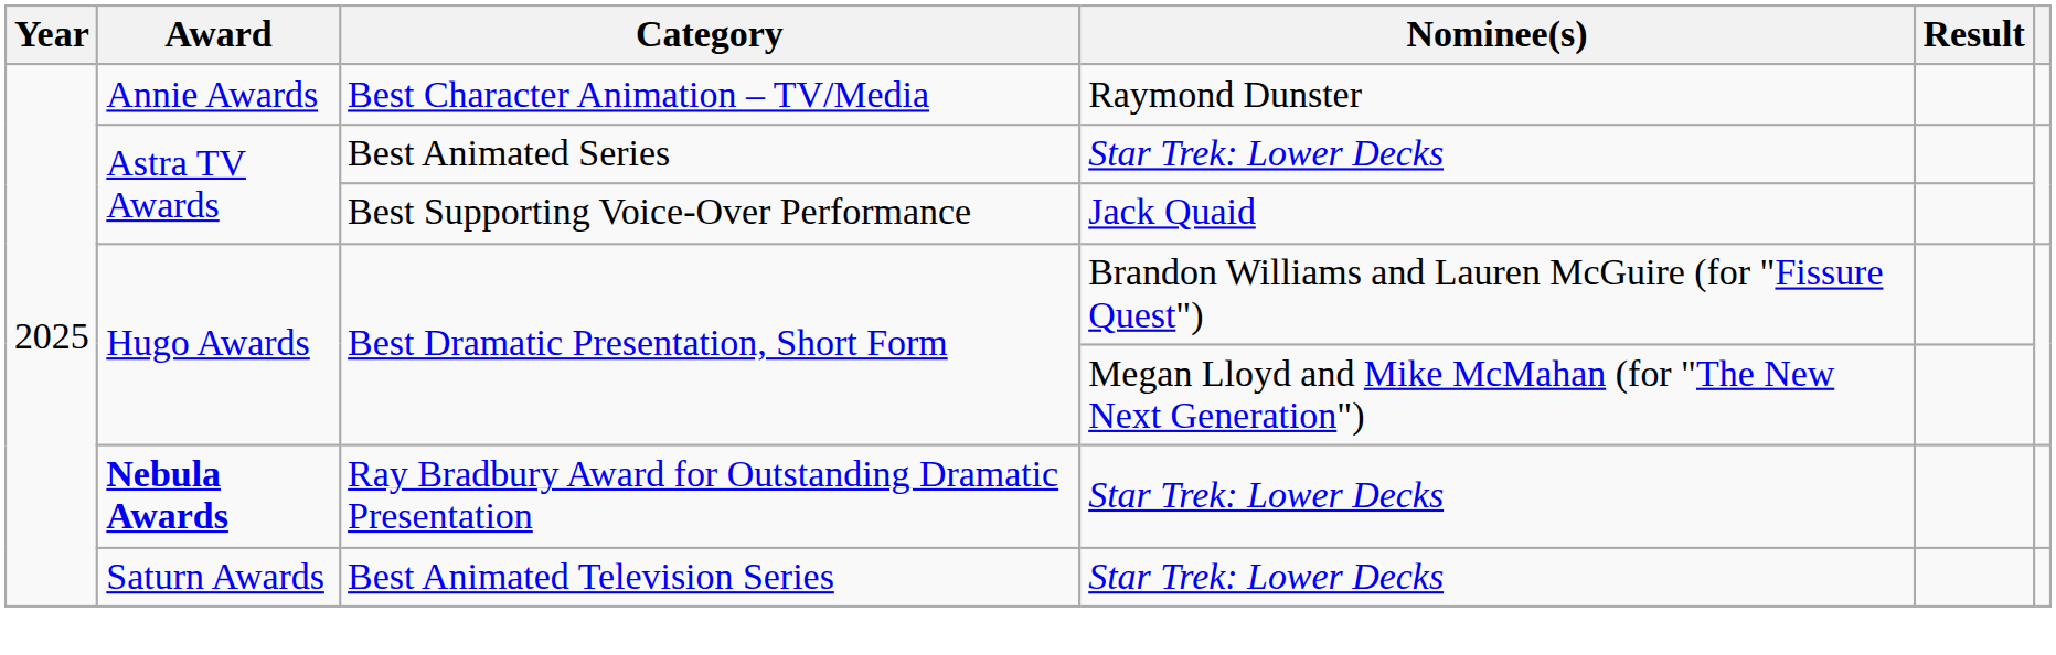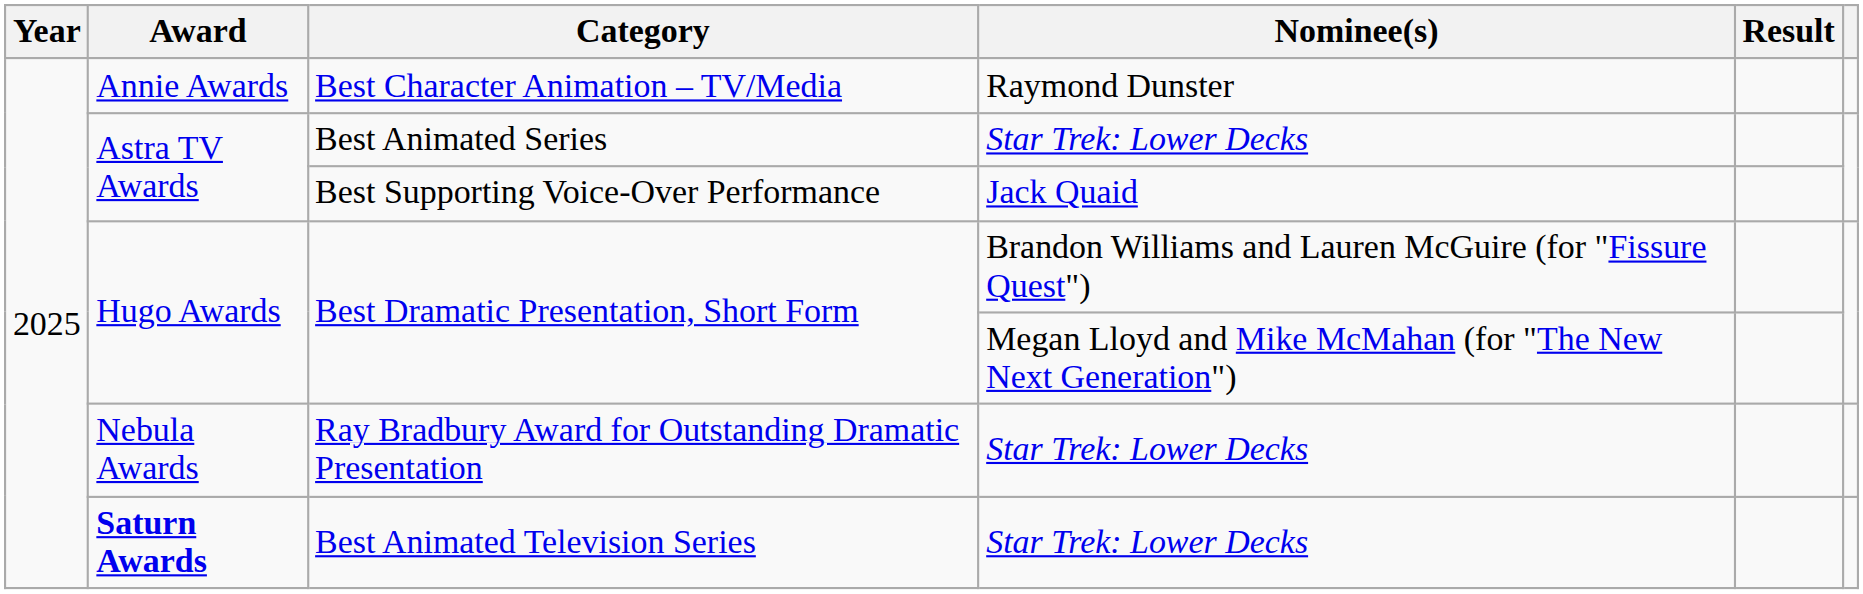Ray Bradbury Award for Outstanding Dramatic Presentation | Award: bold -> normal
Best Animated Television Series | Award: normal -> bold
